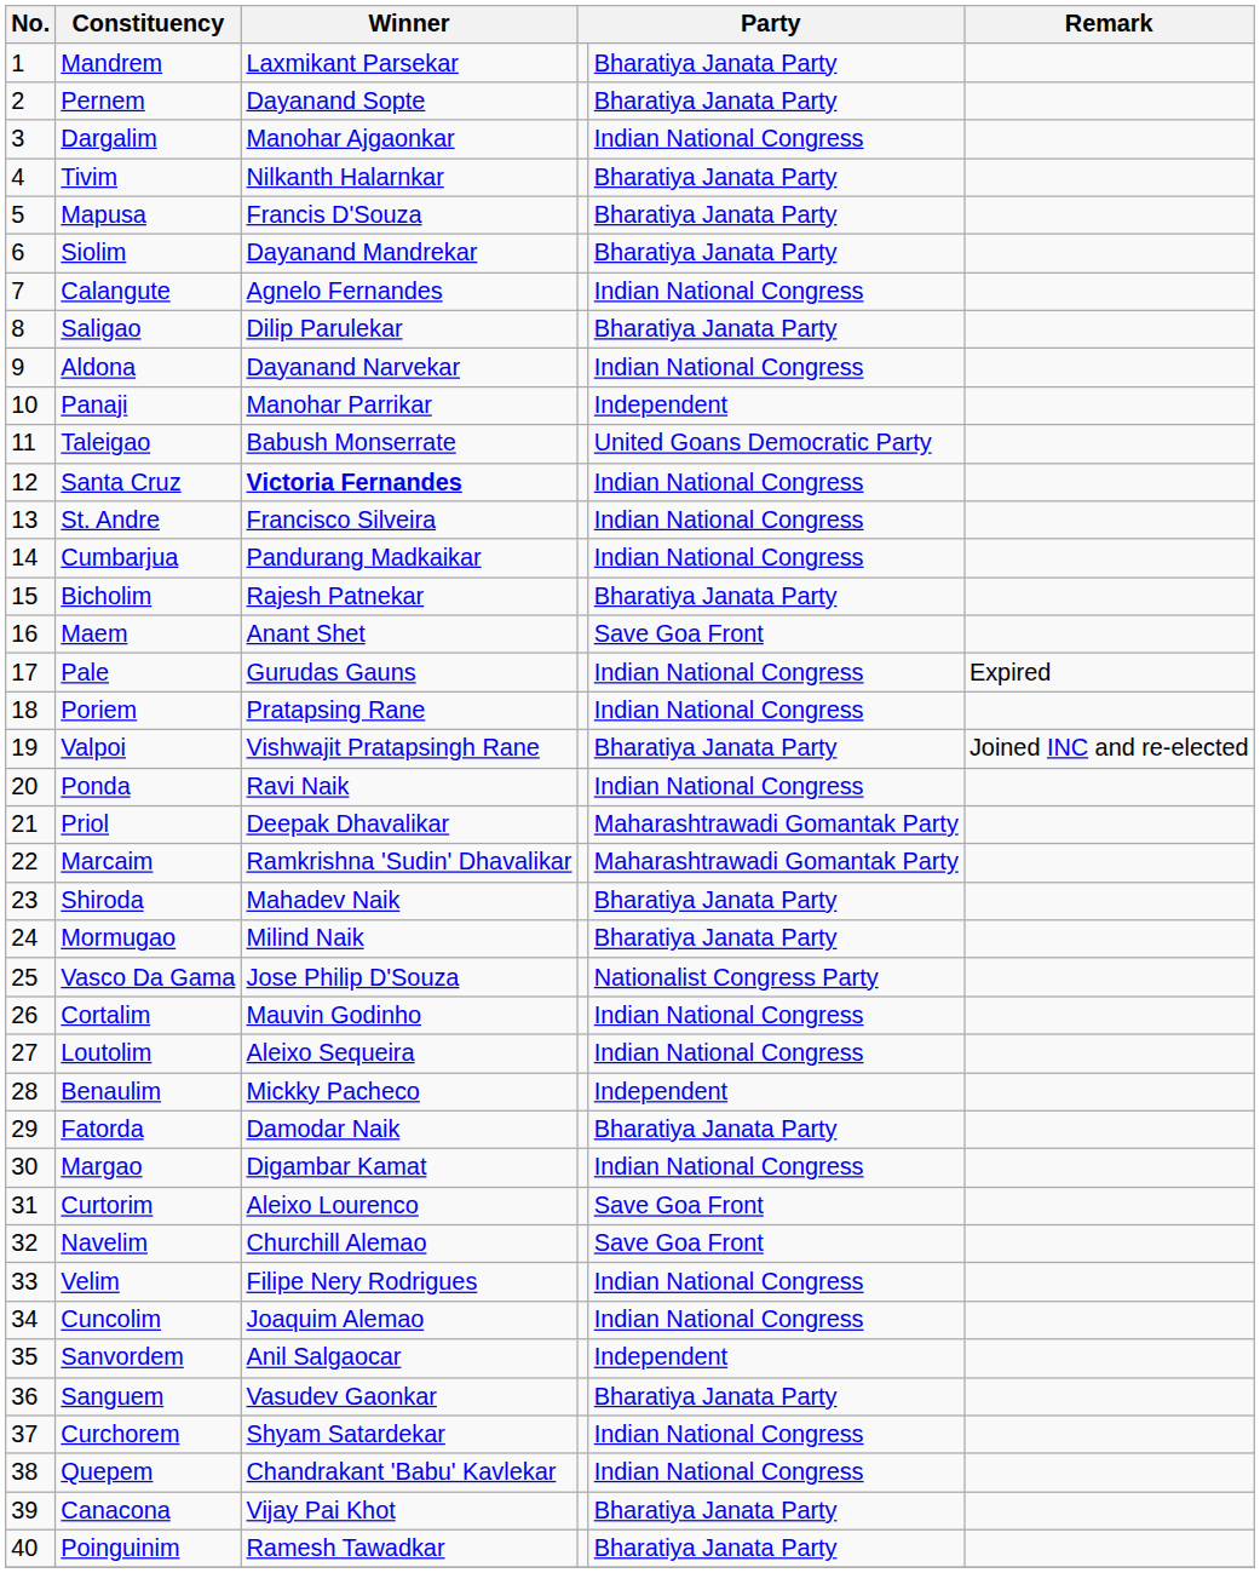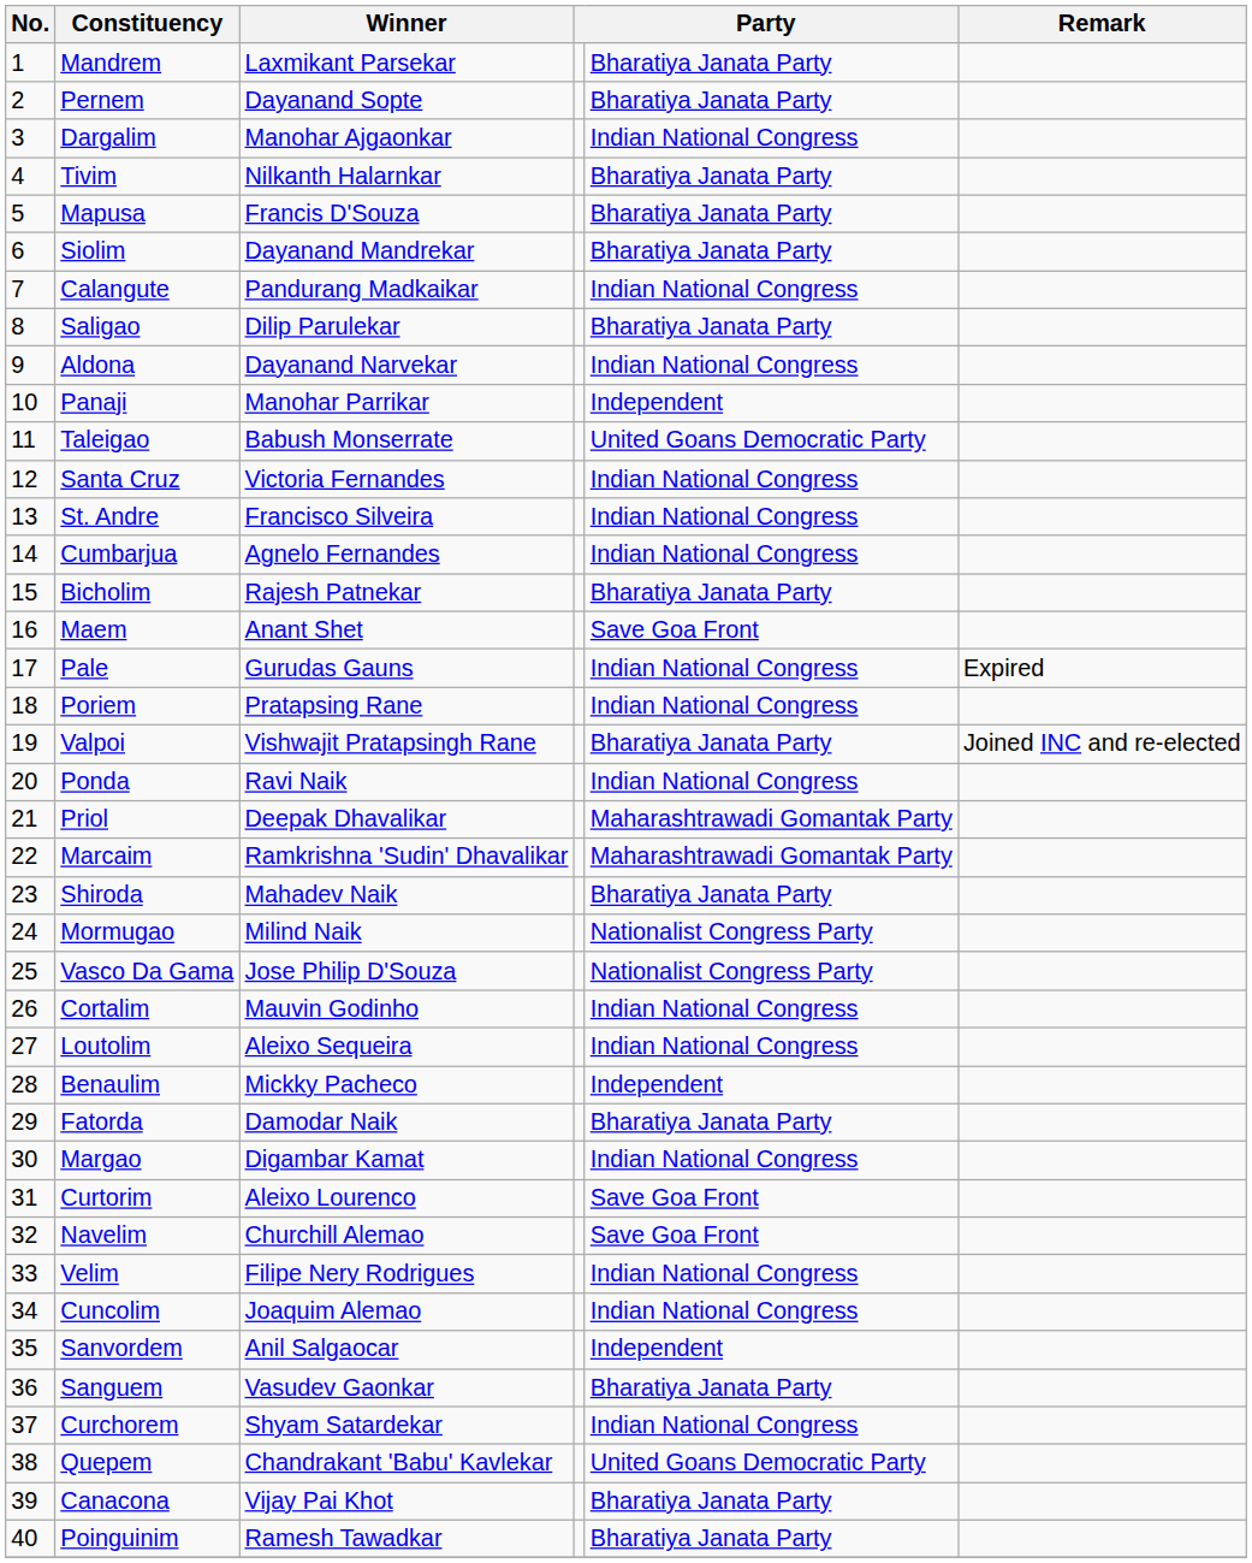Calangute | Winner: Agnelo Fernandes -> Pandurang Madkaikar
Santa Cruz | Winner: bold -> normal
Cumbarjua | Winner: Pandurang Madkaikar -> Agnelo Fernandes
Mormugao | column 5: Bharatiya Janata Party -> Nationalist Congress Party
Quepem | column 5: Indian National Congress -> United Goans Democratic Party
